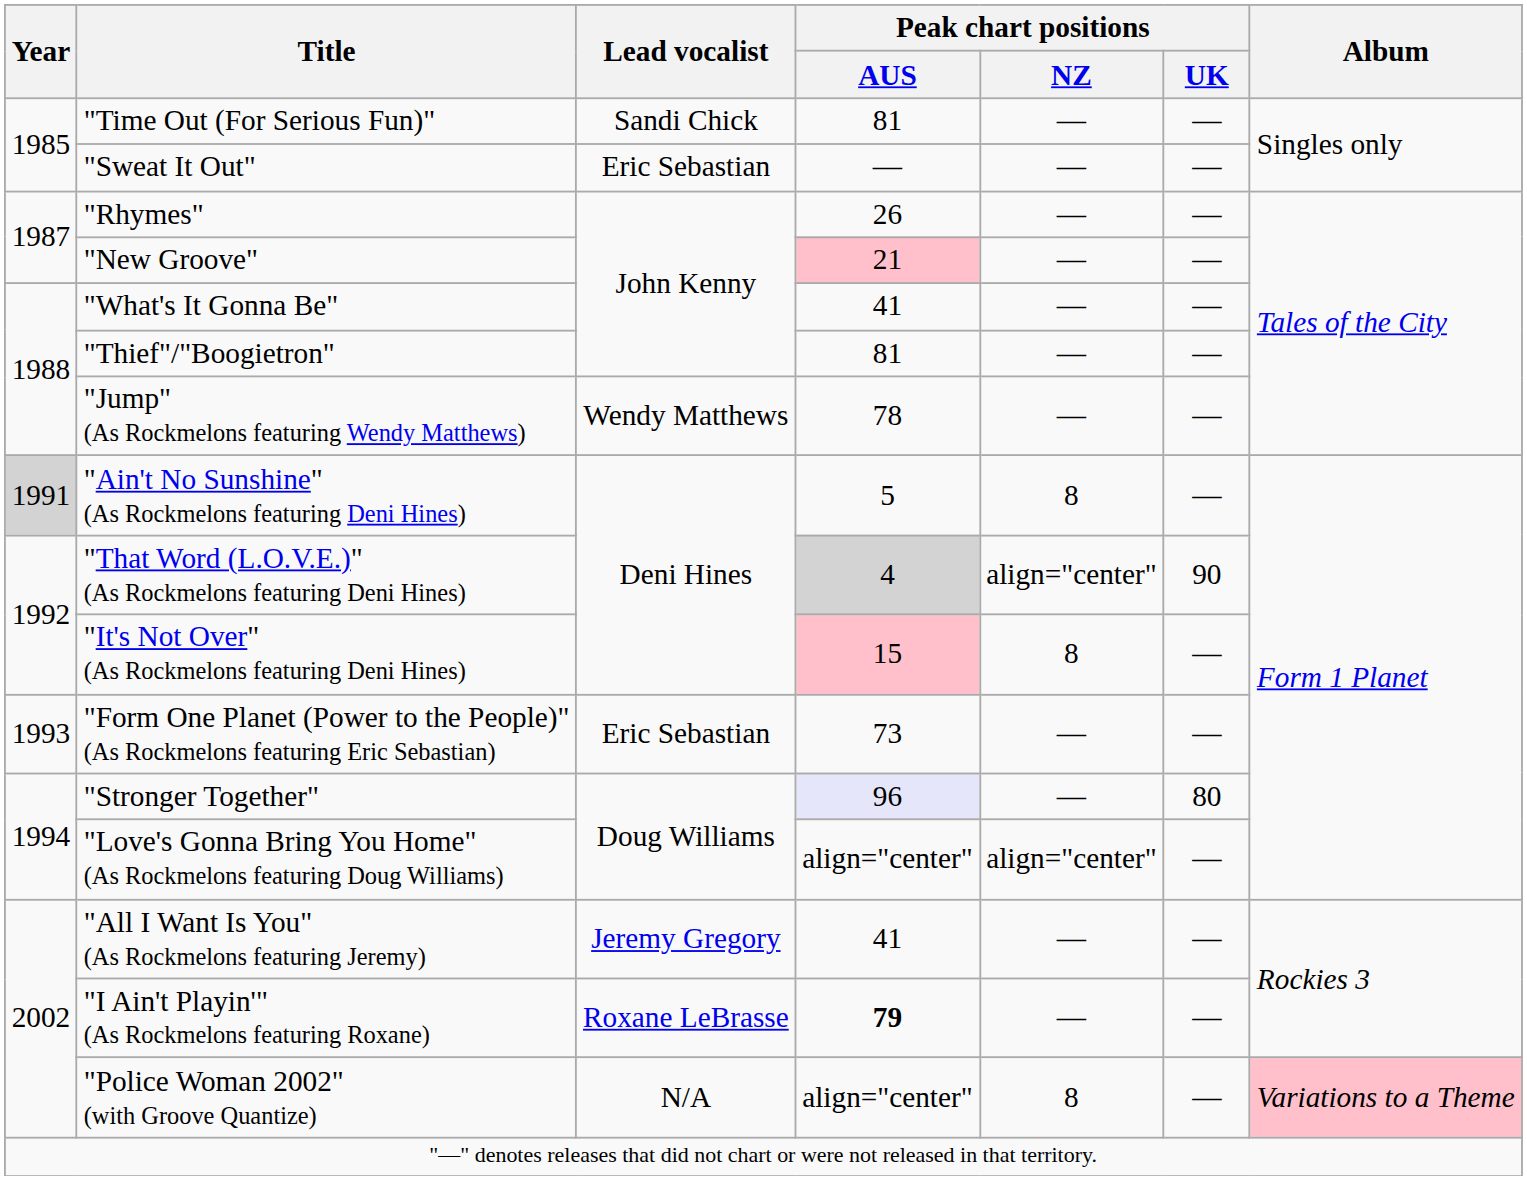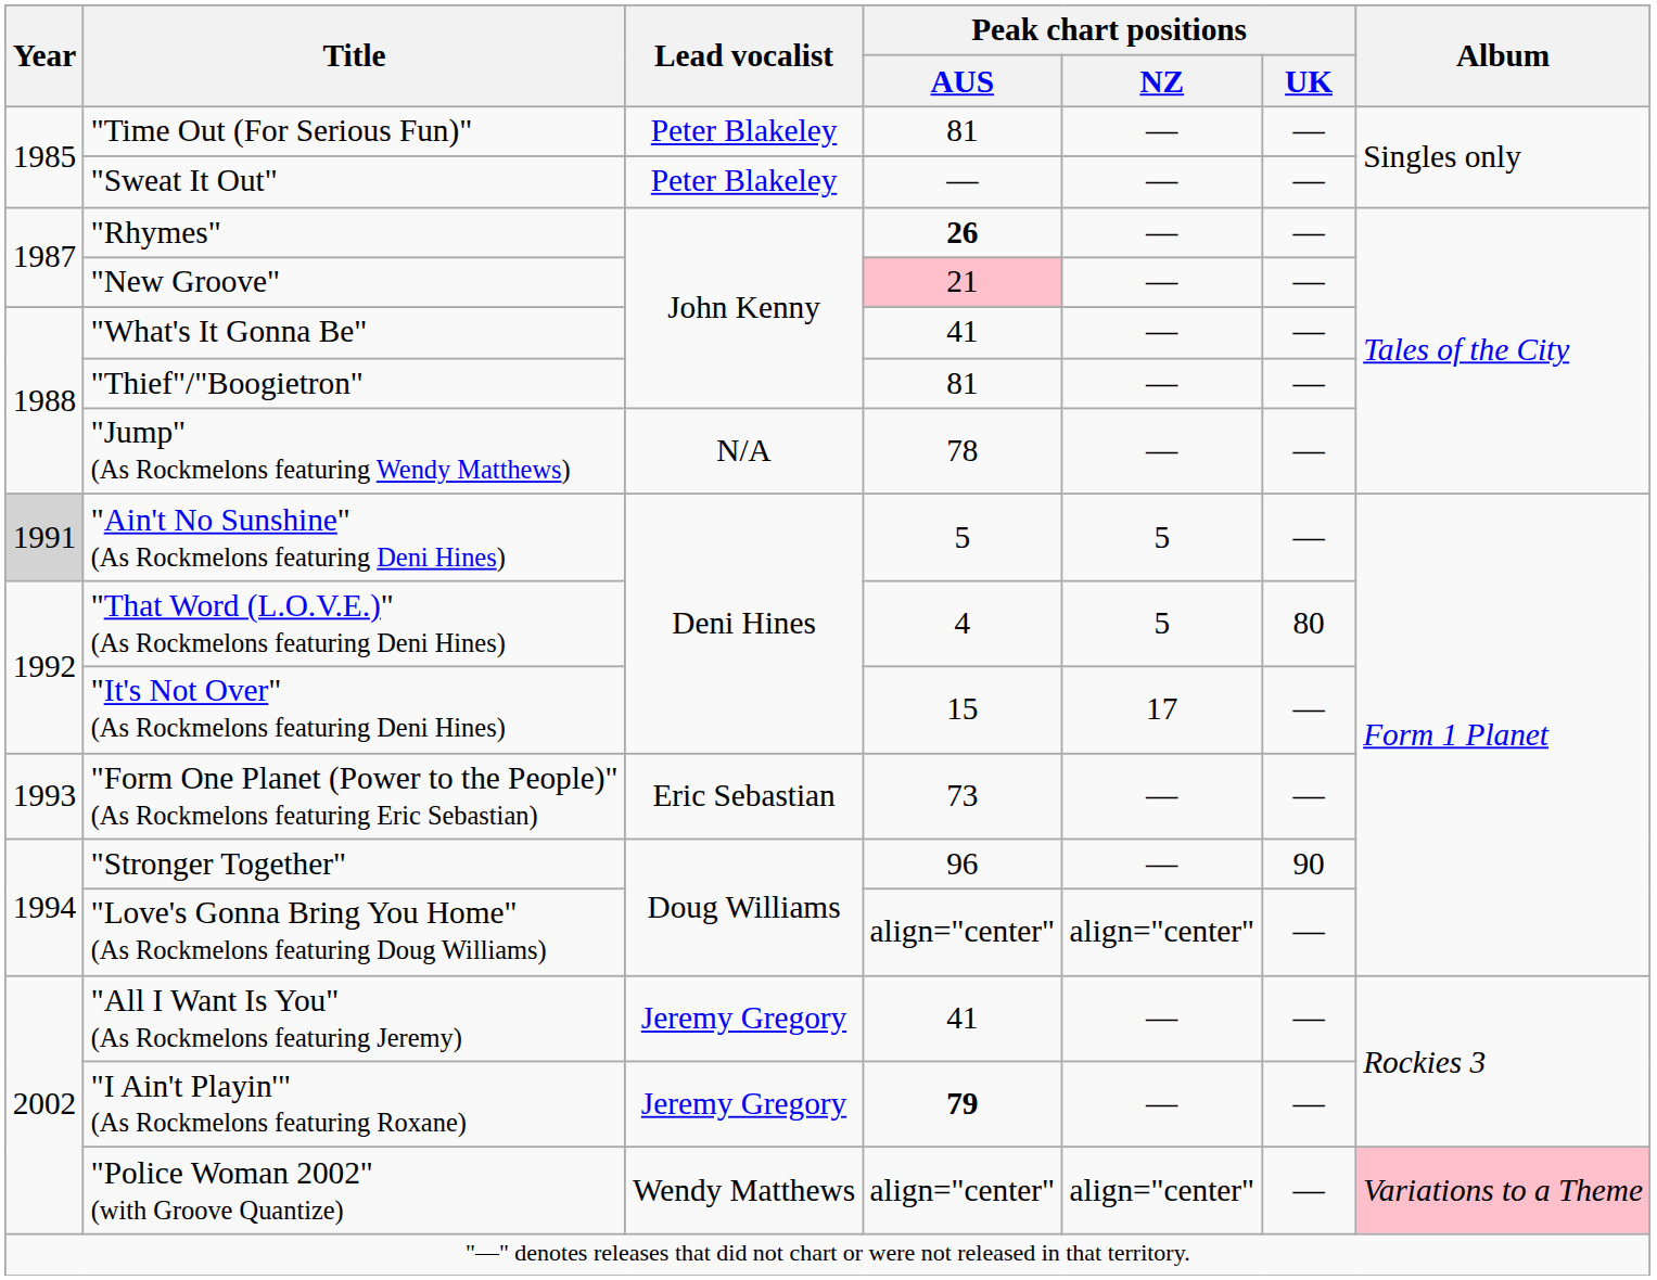"Time Out (For Serious Fun)" | Lead vocalist: Sandi Chick -> Peter Blakeley
"Sweat It Out" | Lead vocalist: Eric Sebastian -> Peter Blakeley
"Rhymes" | Peak chart positions / AUS: normal -> bold
"Jump" (As Rockmelons featuring Wendy Matthews) | Lead vocalist: Wendy Matthews -> N/A
"Ain't No Sunshine" (As Rockmelons featuring Deni Hines) | Peak chart positions / NZ: 8 -> 5
"That Word (L.O.V.E.)" (As Rockmelons featuring Deni Hines) | Peak chart positions / AUS: lightgrey background -> no background
"That Word (L.O.V.E.)" (As Rockmelons featuring Deni Hines) | Peak chart positions / NZ: align="center" -> 5
"That Word (L.O.V.E.)" (As Rockmelons featuring Deni Hines) | Peak chart positions / UK: 90 -> 80
"It's Not Over" (As Rockmelons featuring Deni Hines) | Peak chart positions / AUS: pink background -> no background
"It's Not Over" (As Rockmelons featuring Deni Hines) | Peak chart positions / NZ: 8 -> 17
"Stronger Together" | Peak chart positions / AUS: lavender background -> no background
"Stronger Together" | Peak chart positions / UK: 80 -> 90
"I Ain't Playin'" (As Rockmelons featuring Roxane) | Lead vocalist: Roxane LeBrasse -> Jeremy Gregory
"Police Woman 2002" (with Groove Quantize) | Lead vocalist: N/A -> Wendy Matthews
"Police Woman 2002" (with Groove Quantize) | Peak chart positions / NZ: 8 -> align="center"
